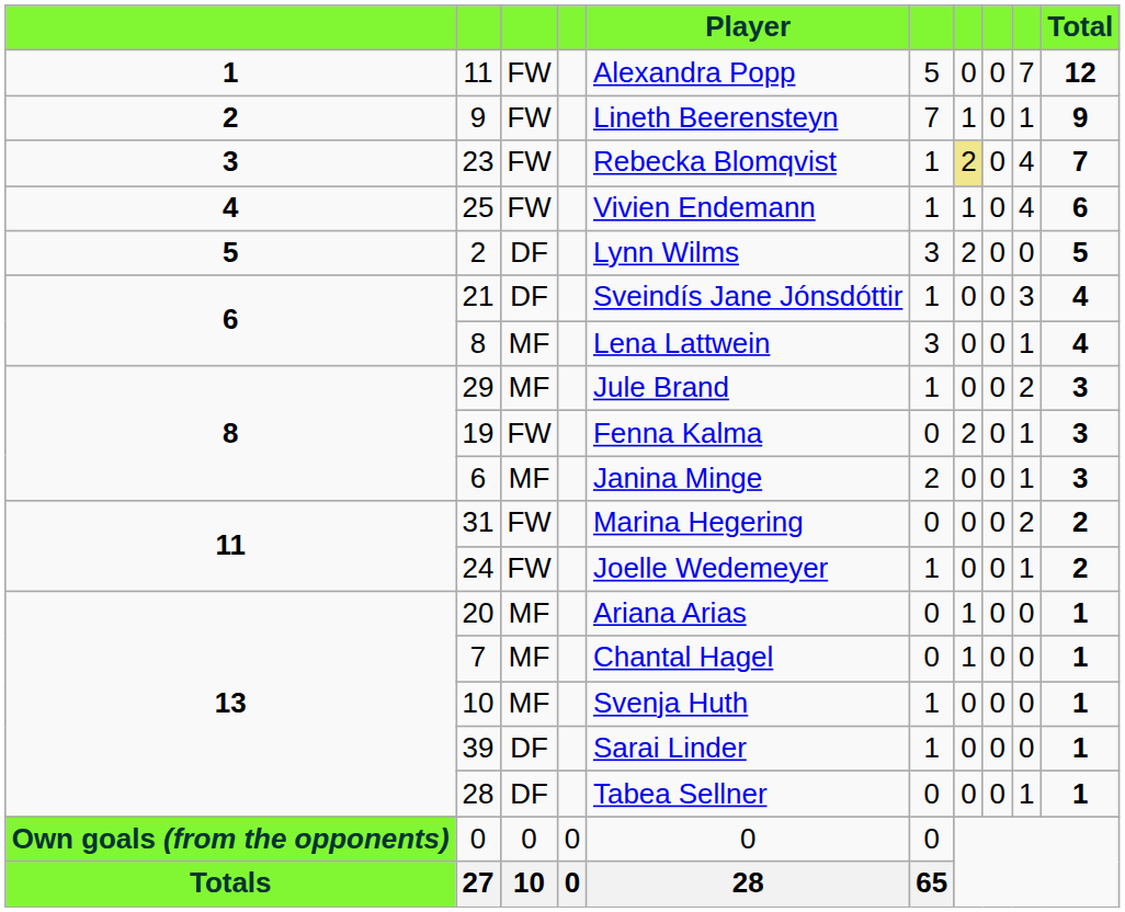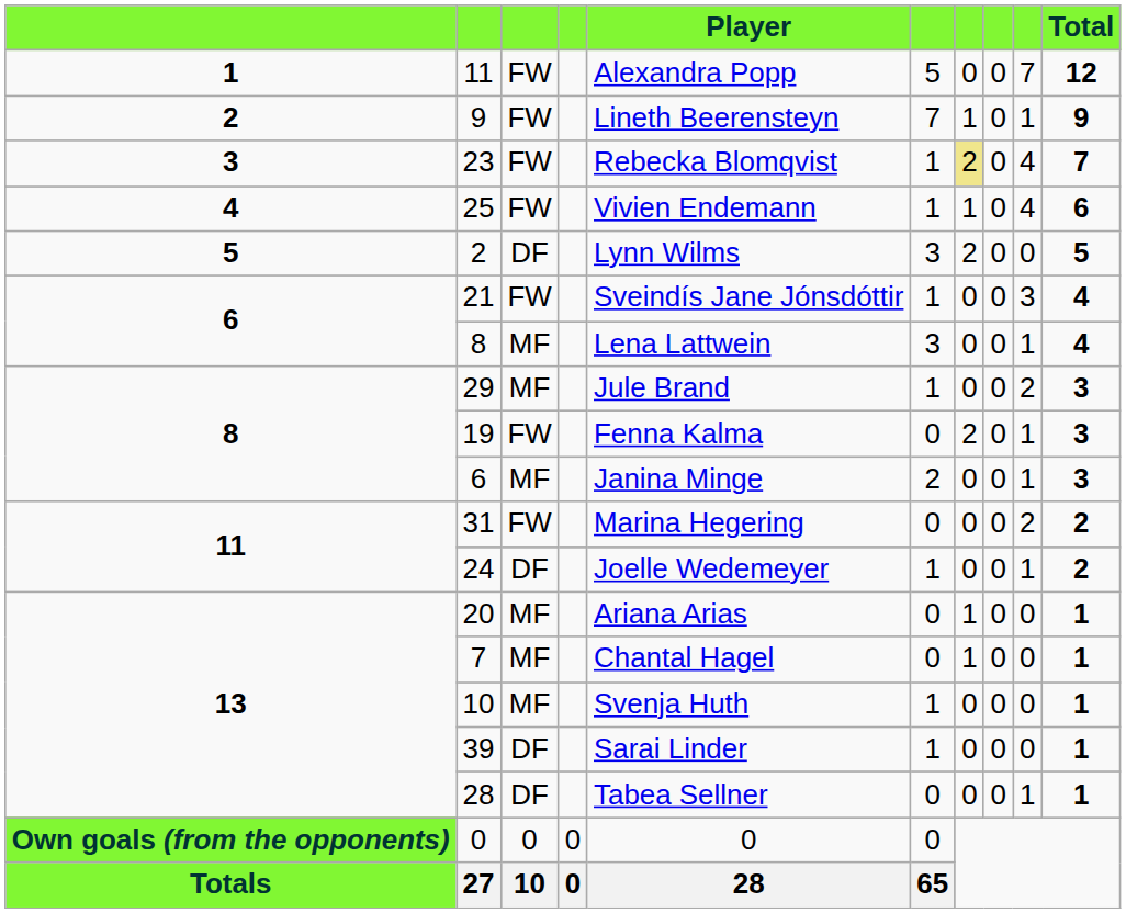21 | column 3: DF -> FW
24 | column 3: FW -> DF
